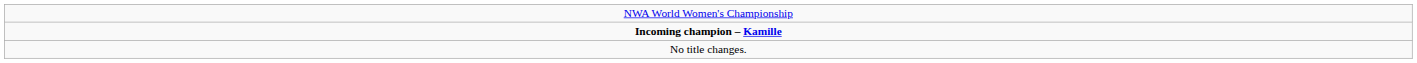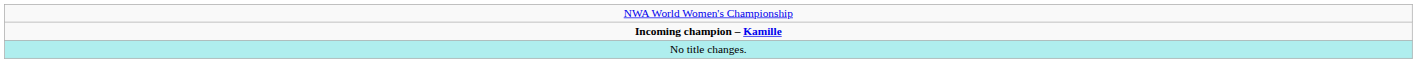row 3 | column 1: no background -> paleturquoise background
